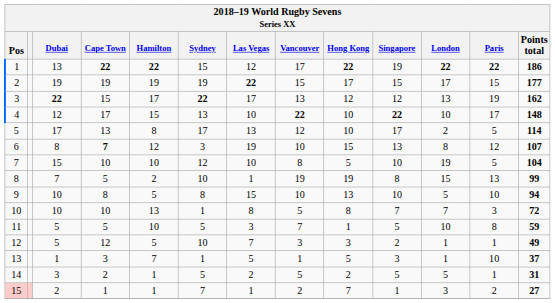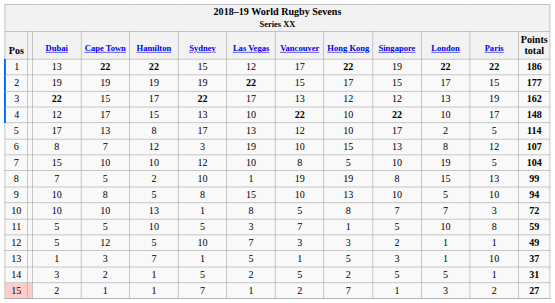6 | Cape Town: bold -> normal
